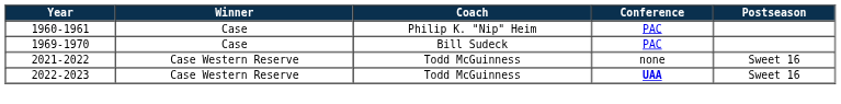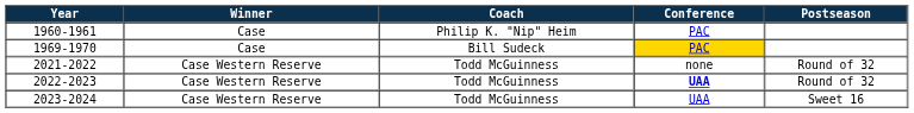1969-1970 | Conference: no background -> gold background
2021-2022 | Postseason: Sweet 16 -> Round of 32
2022-2023 | Postseason: Sweet 16 -> Round of 32
+ row: 2023-2024 | Case Western Reserve | Todd McGuinness | UAA | Sweet 16
